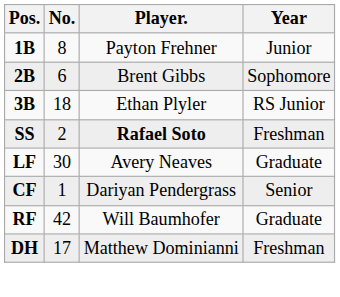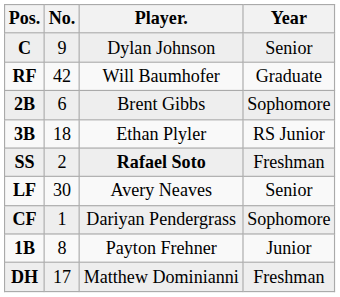+ row: C | 9 | Dylan Johnson | Senior
rows swapped: 1B <-> RF
LF | Year: Graduate -> Senior
CF | Year: Senior -> Sophomore
